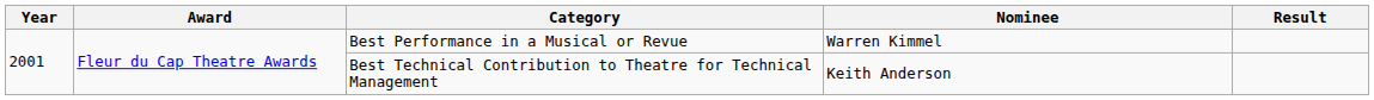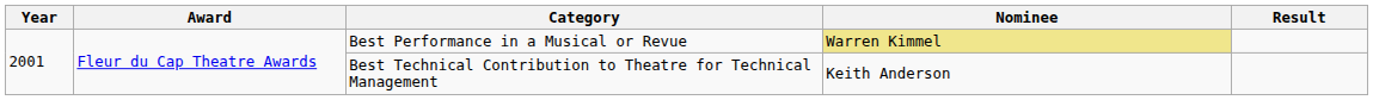Best Performance in a Musical or Revue | Nominee: no background -> khaki background
